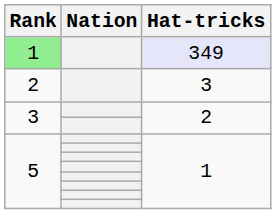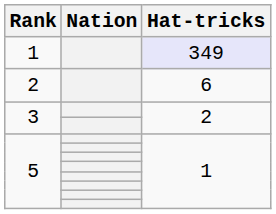row 2 | Rank: lightgreen background -> no background
row 3 | Hat-tricks: 3 -> 6
